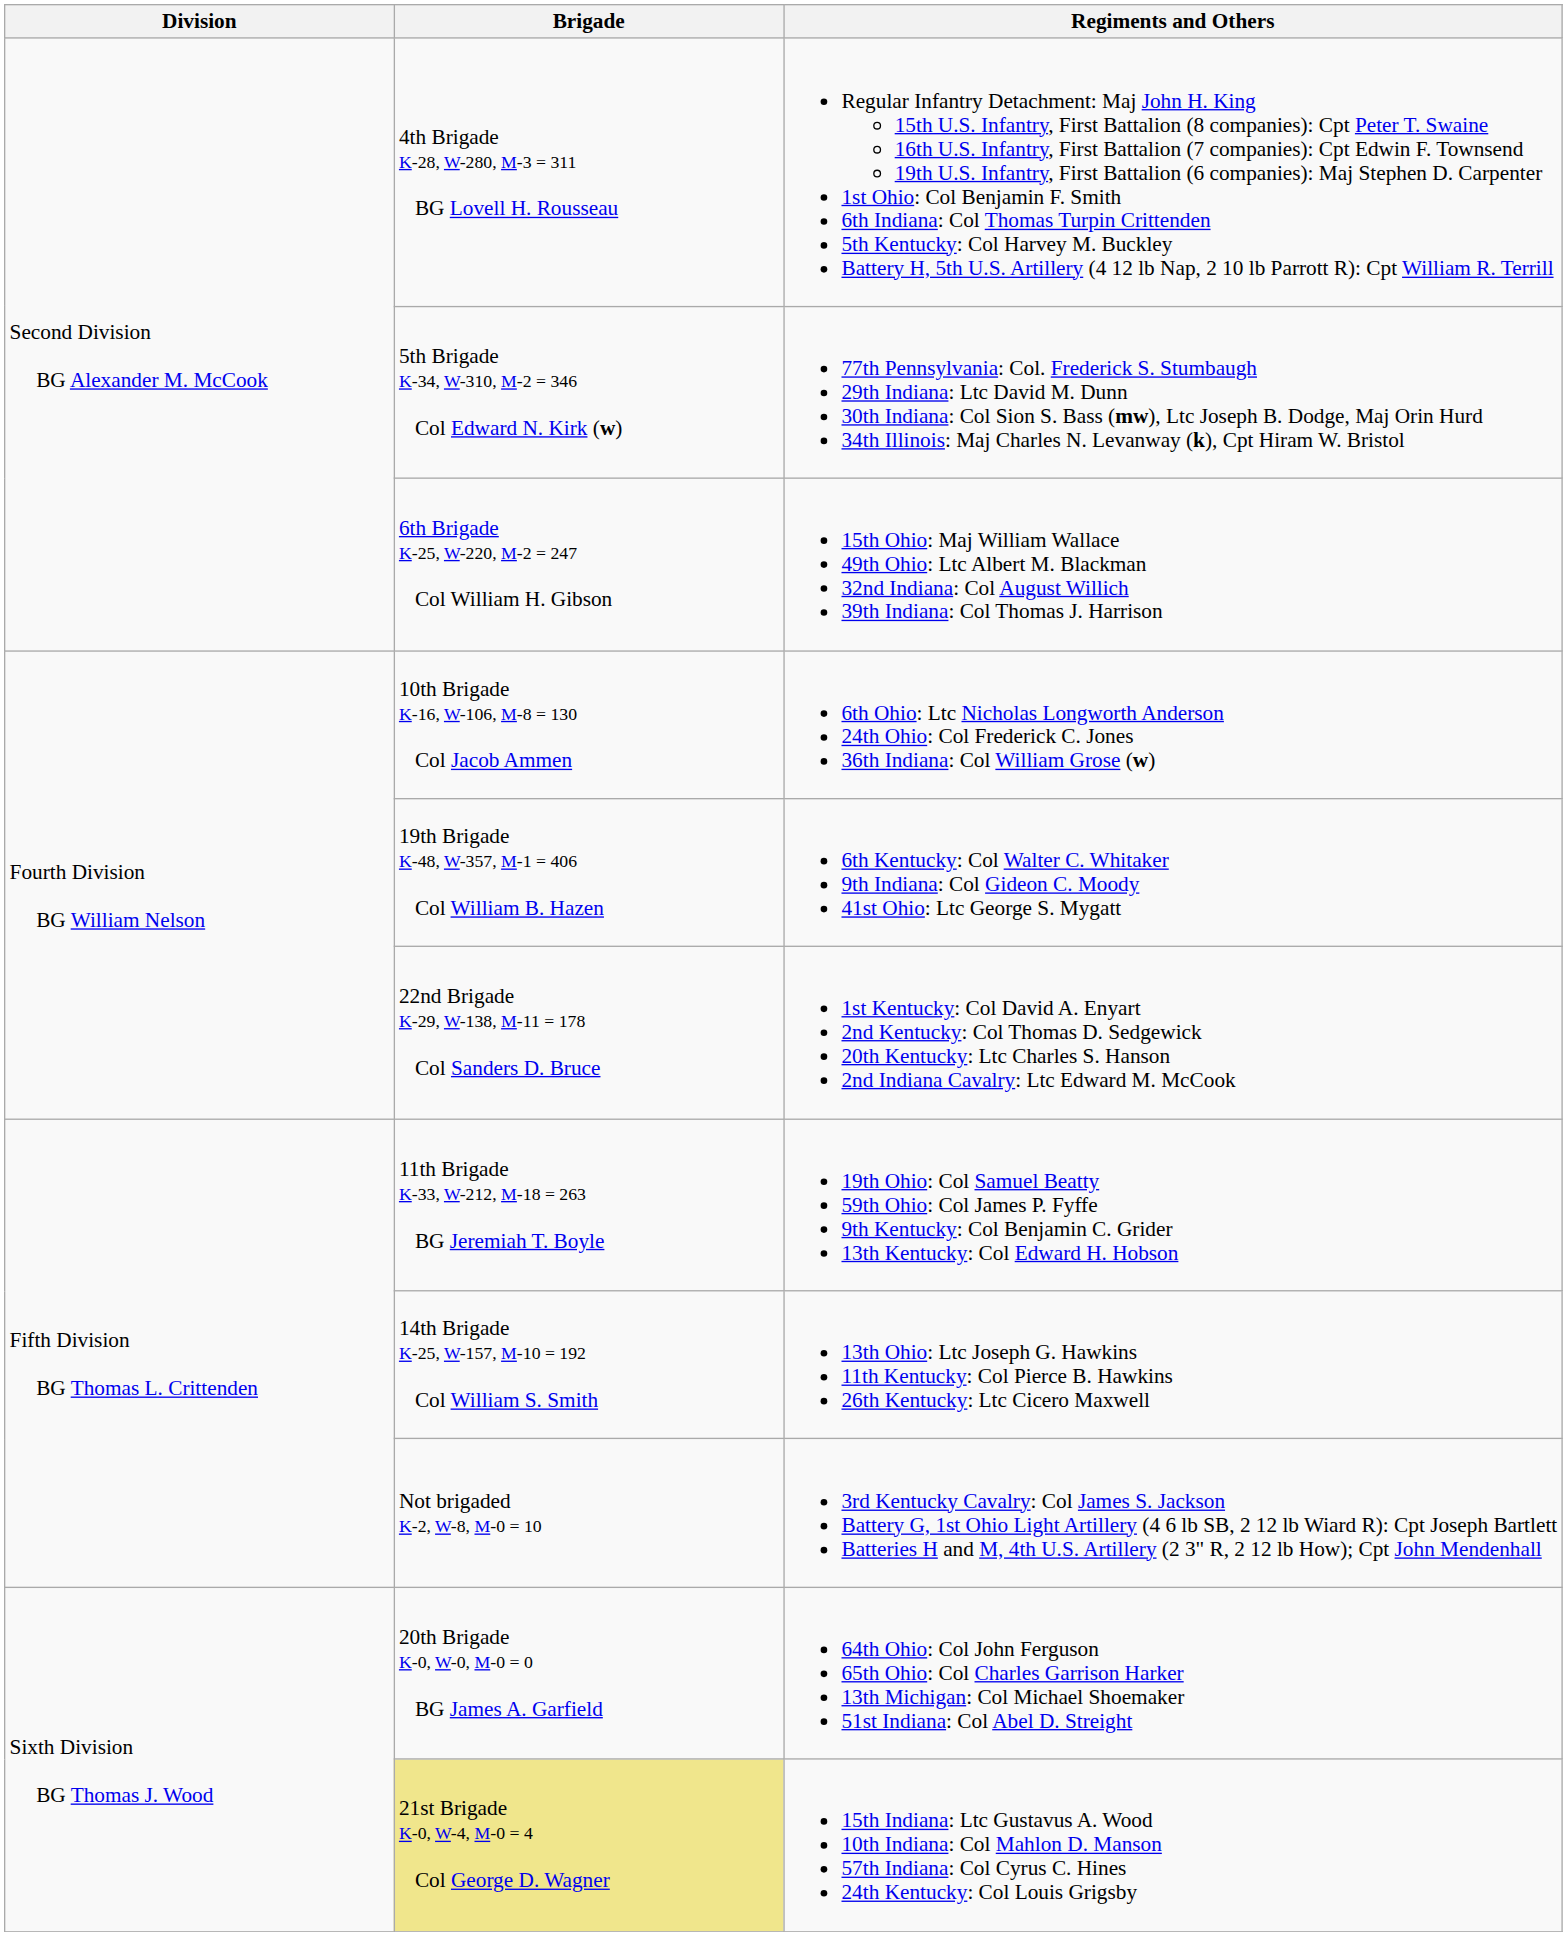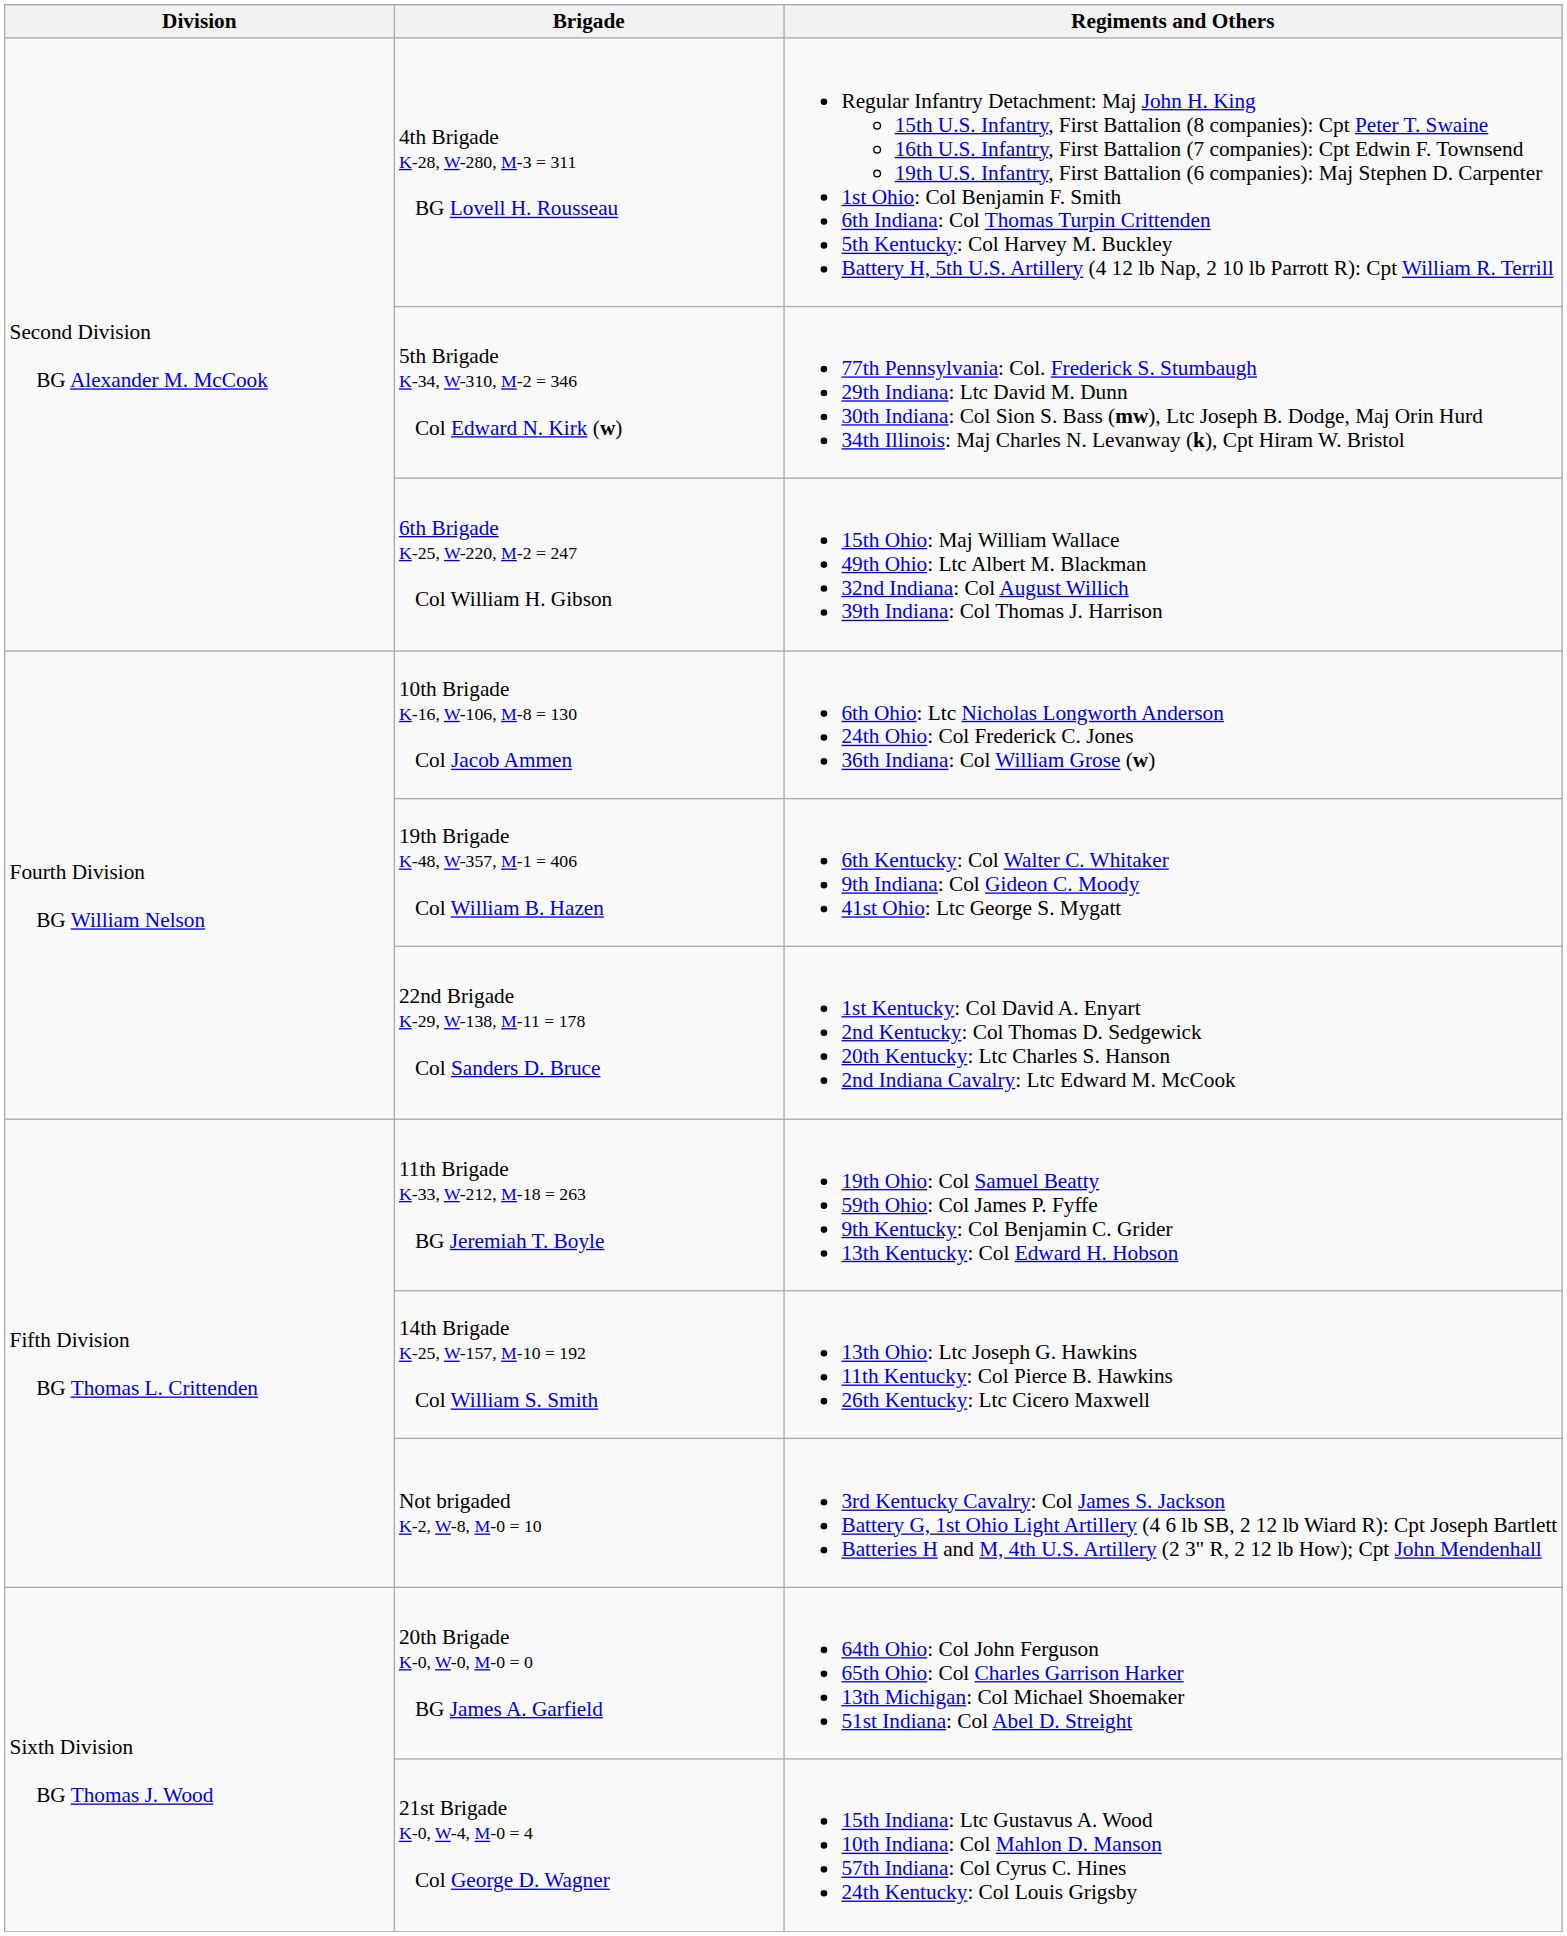21st Brigade K-0, W-4, M-0 = 4 Col George D. Wagner | Brigade: khaki background -> no background
